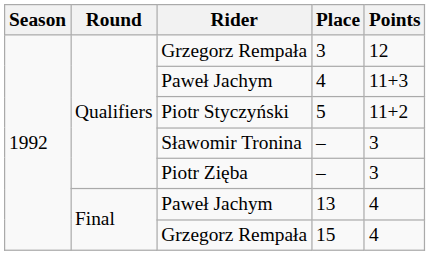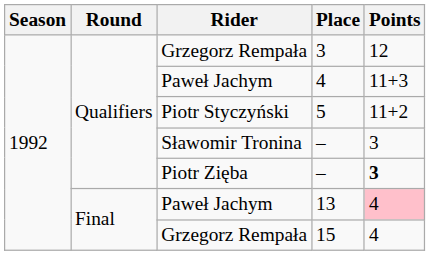Piotr Zięba / – | Points: normal -> bold
13 | Points: no background -> pink background
